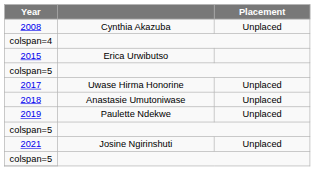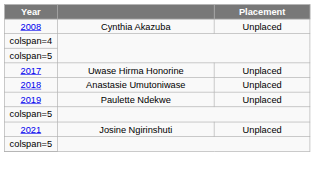- row: 2015 | Erica Urwibutso
